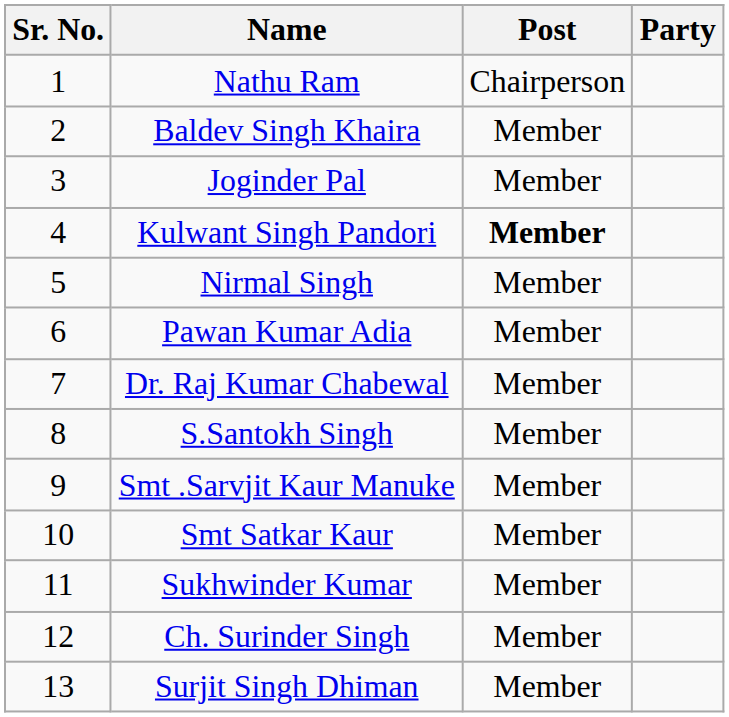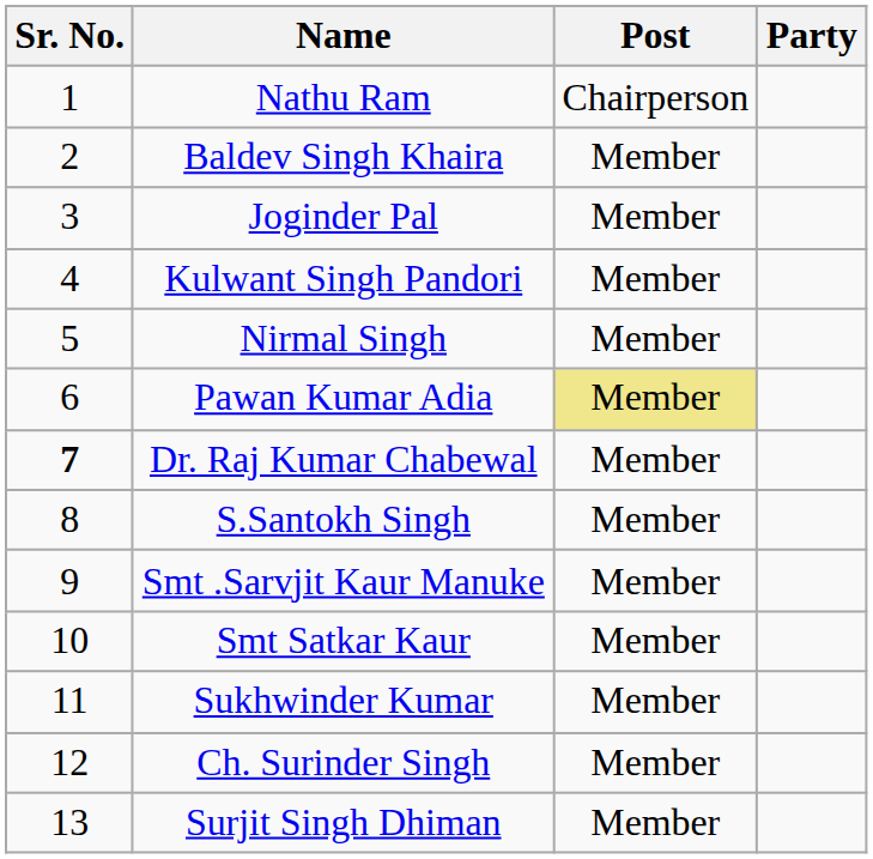Kulwant Singh Pandori | Post: bold -> normal
Pawan Kumar Adia | Post: no background -> khaki background
Dr. Raj Kumar Chabewal | Sr. No.: normal -> bold
